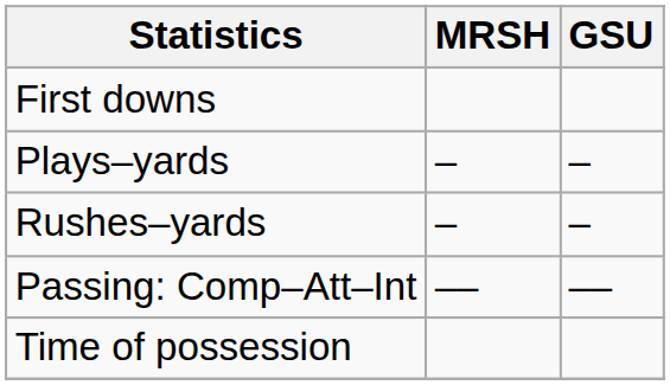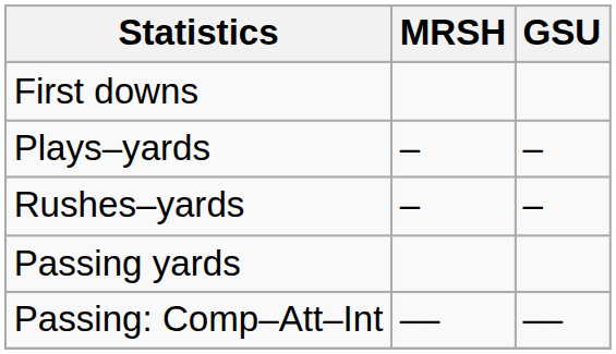+ row: Passing yards
- row: Time of possession
